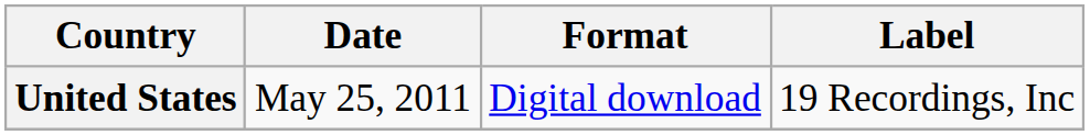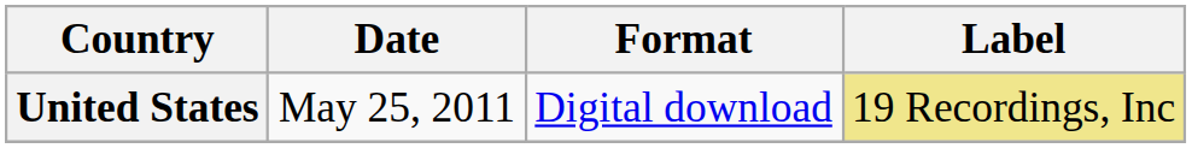United States | Label: no background -> khaki background
